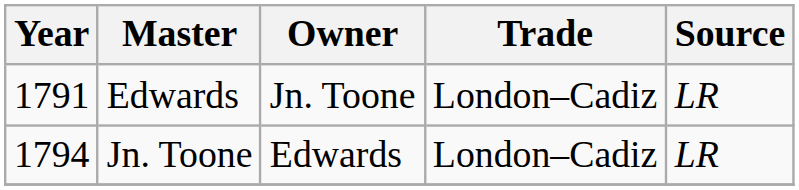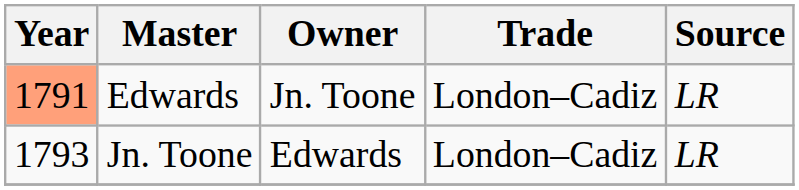row 2 | Year: no background -> lightsalmon background
row 3 | Year: 1794 -> 1793
